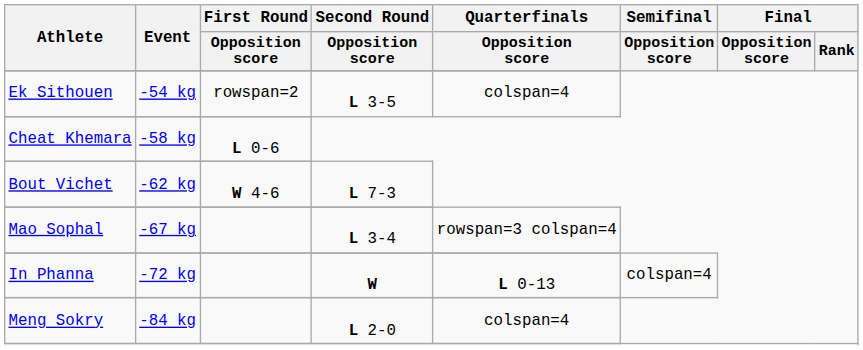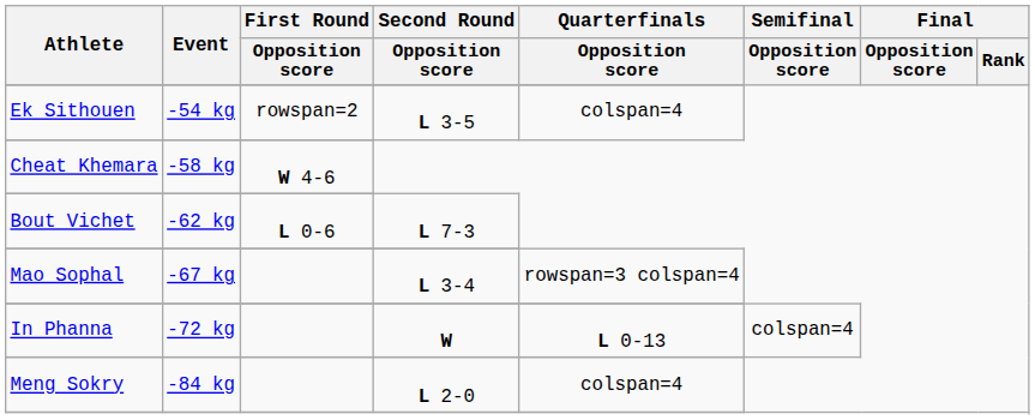Cheat Khemara | First Round / Opposition score: L 0-6 -> W 4-6
Bout Vichet | First Round / Opposition score: W 4-6 -> L 0-6
